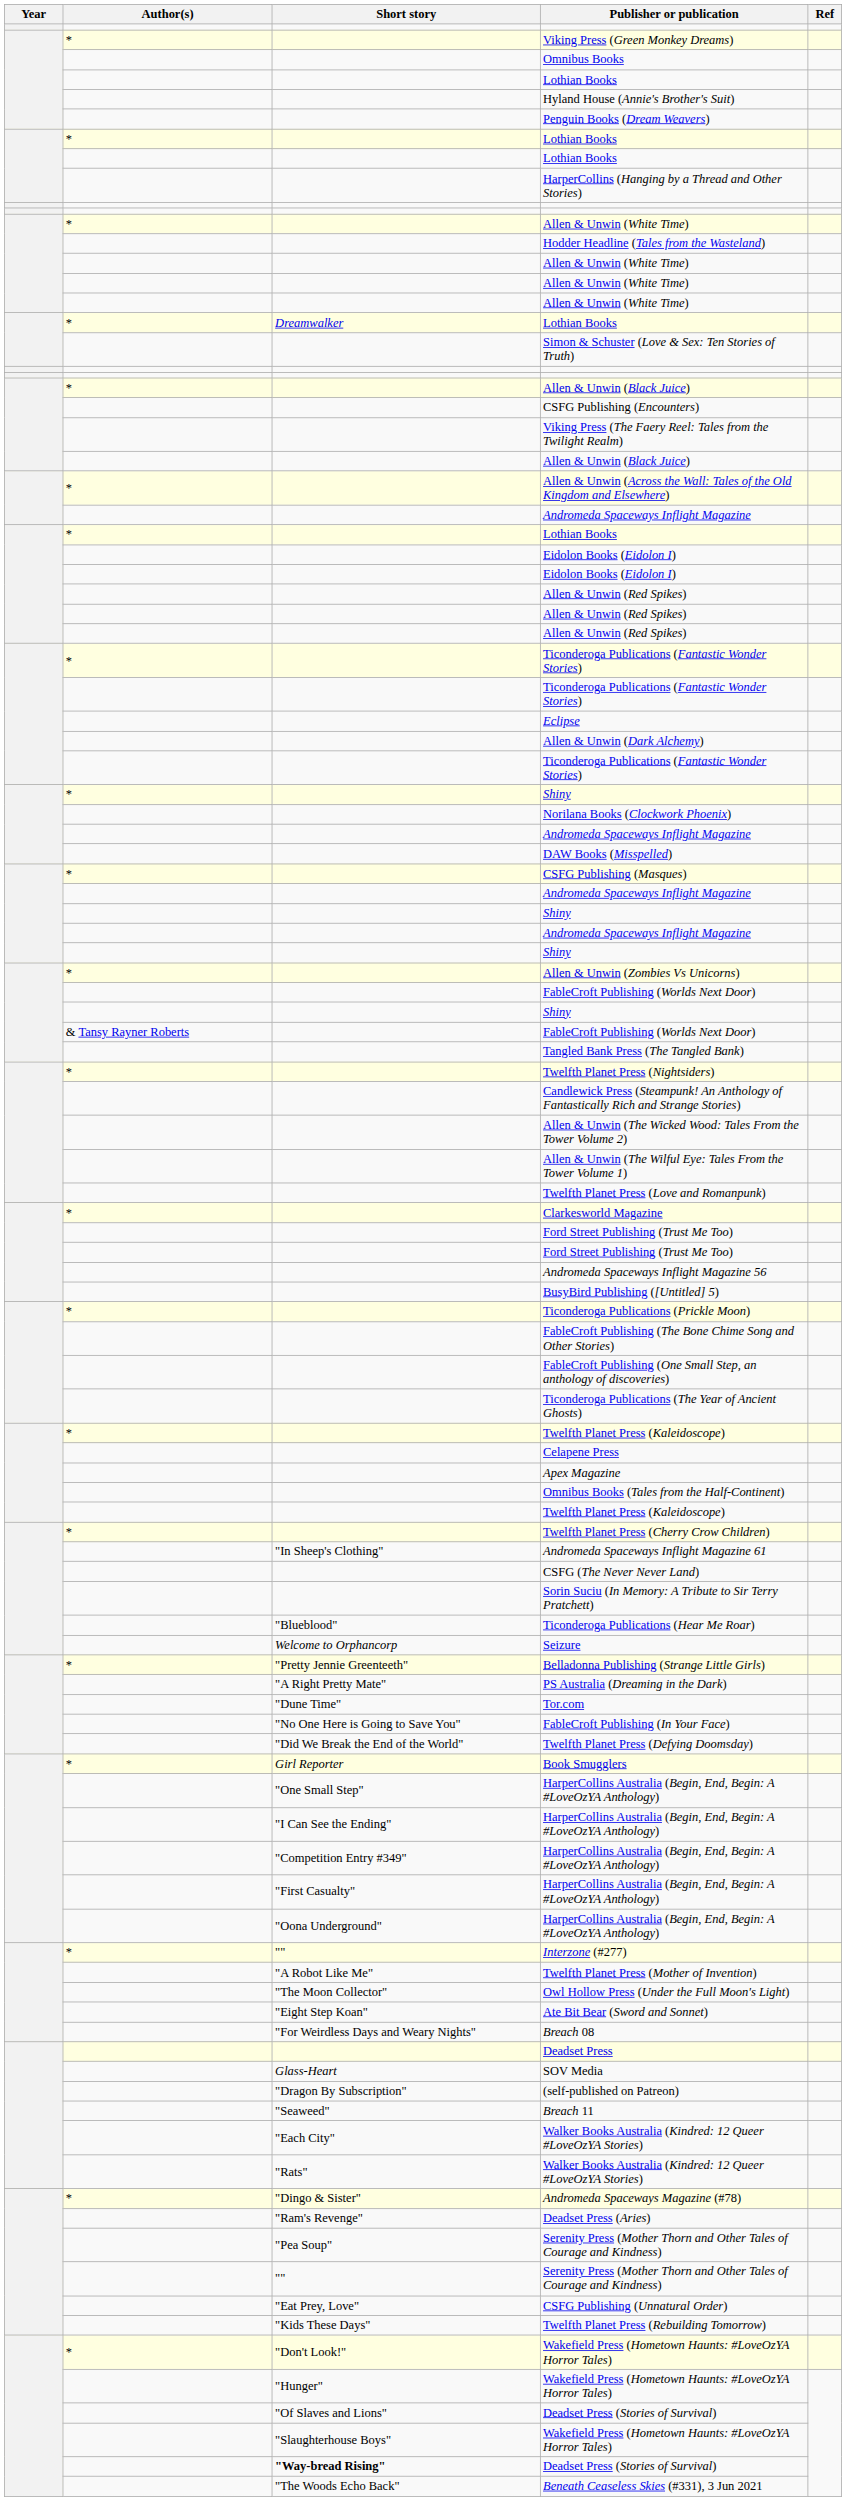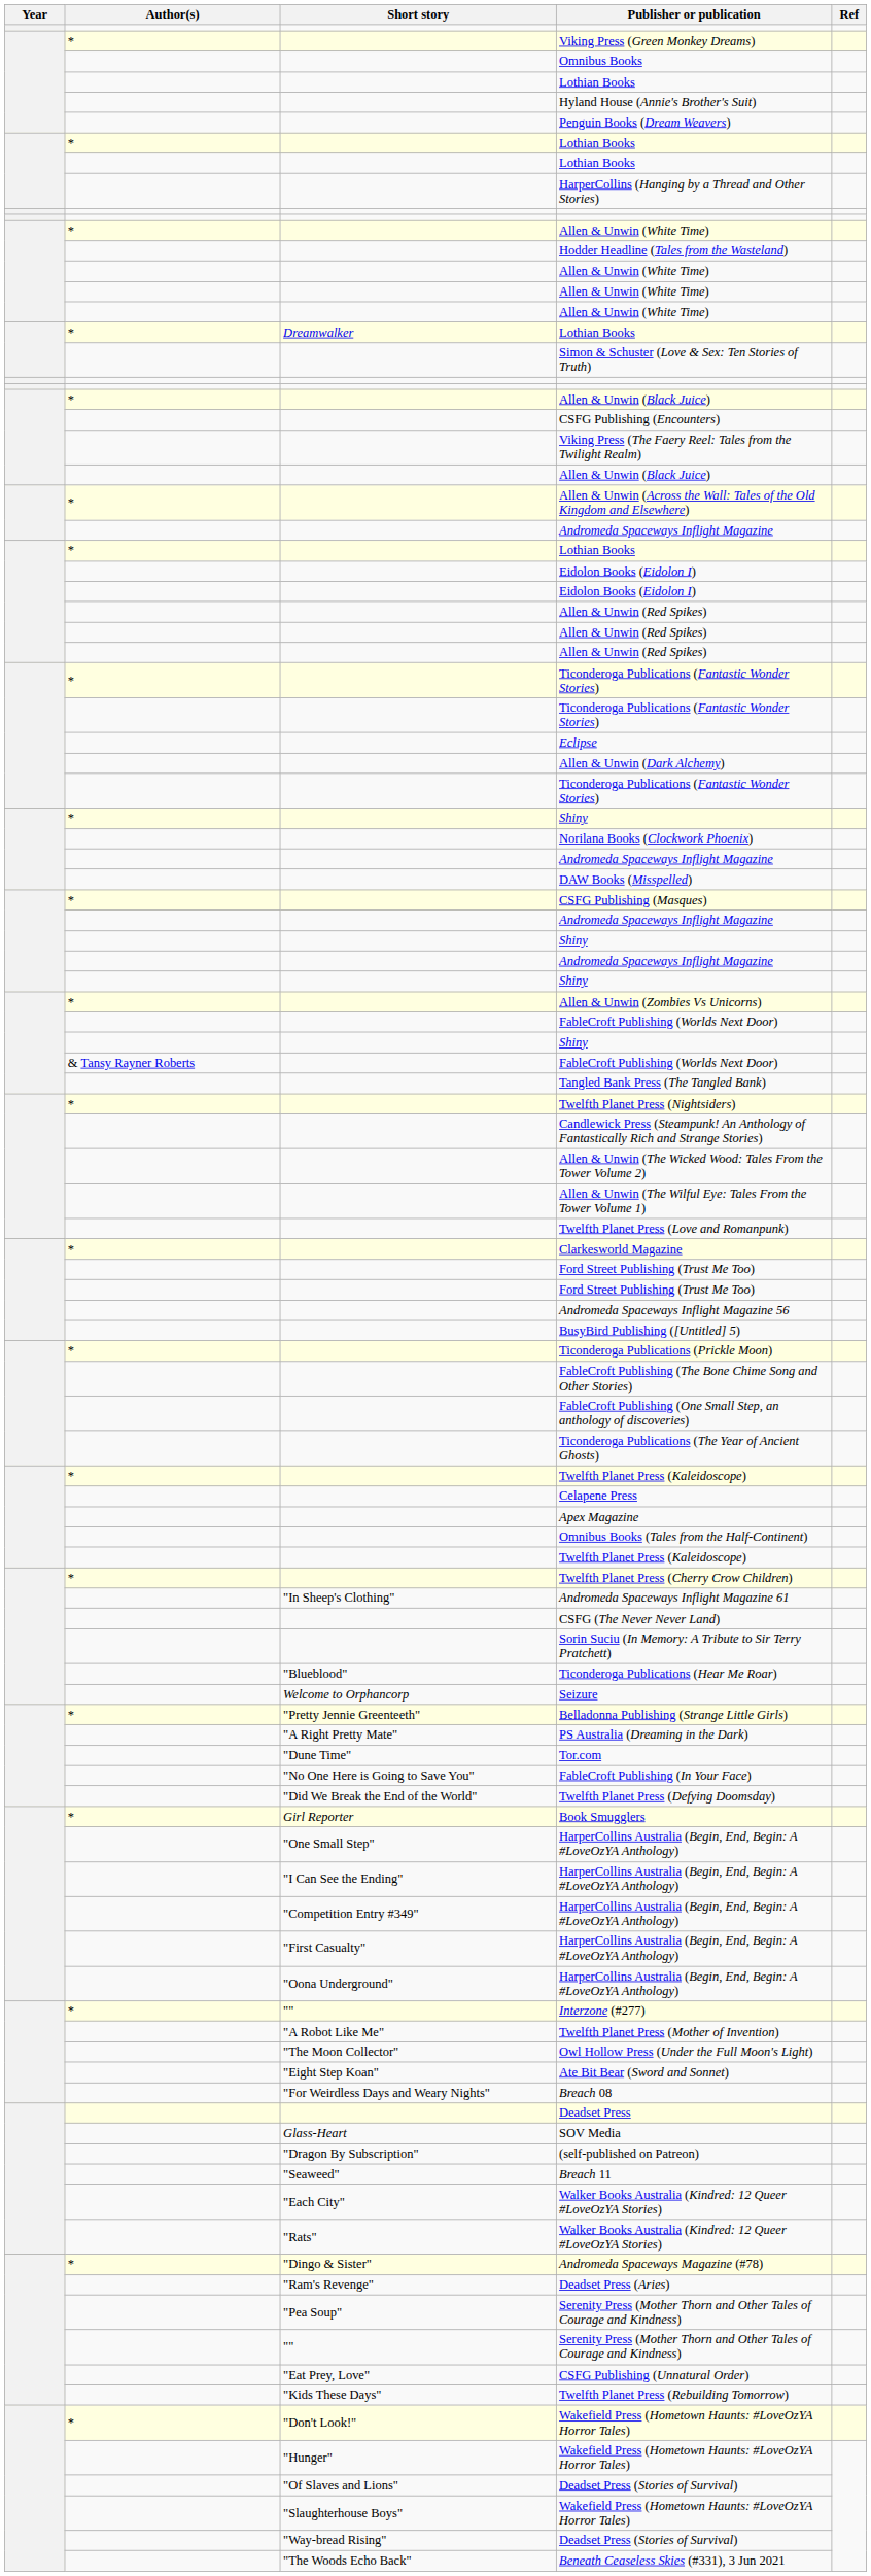"Way-bread Rising" / Deadset Press (Stories of Survival) | Short story: bold -> normal
